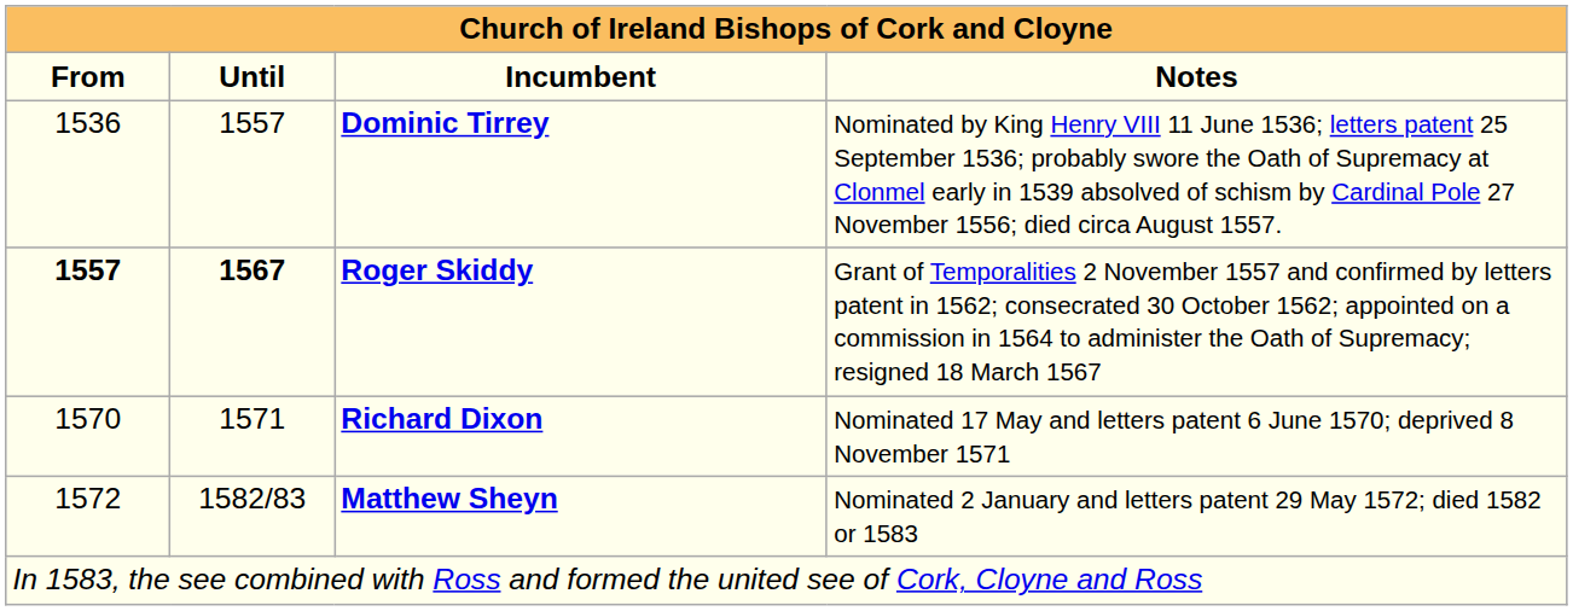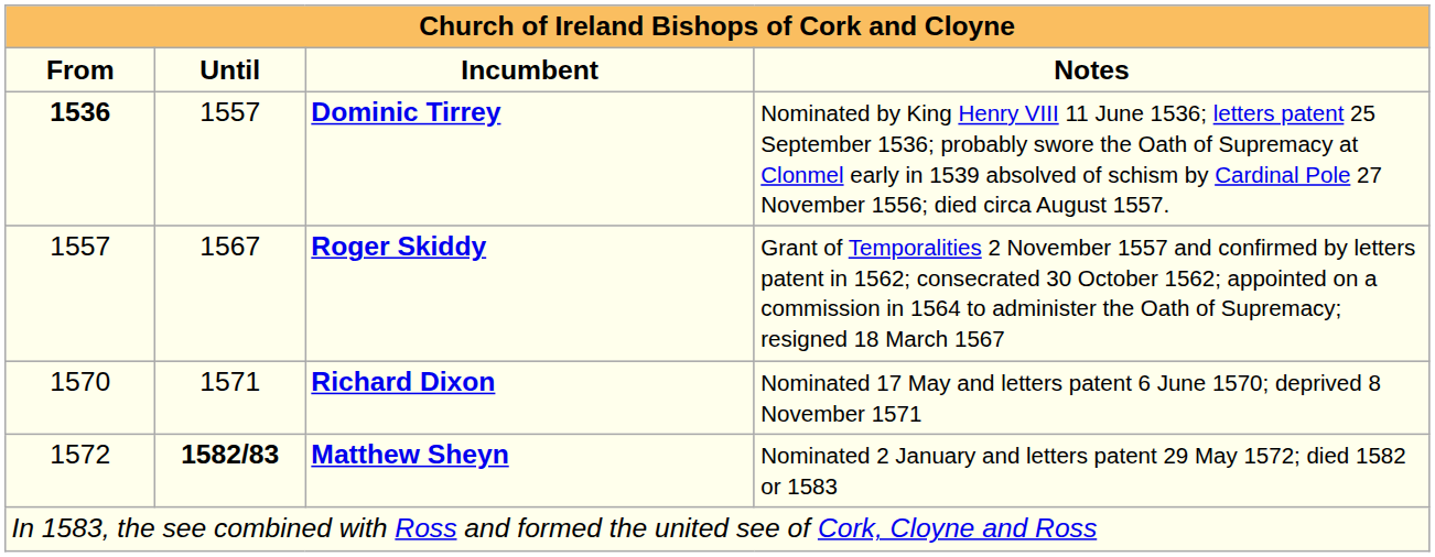Dominic Tirrey | From: normal -> bold
Roger Skiddy | From: bold -> normal
Roger Skiddy | Until: bold -> normal
Matthew Sheyn | Until: normal -> bold
